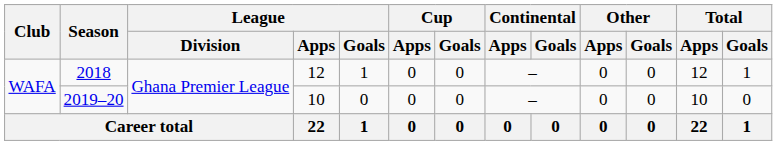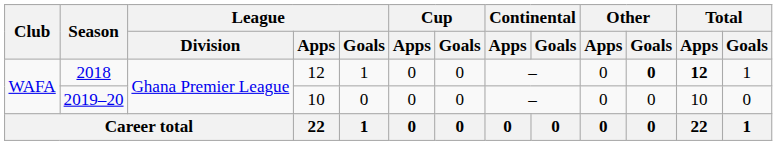2018 | Other / Goals: normal -> bold
2018 | Total / Apps: normal -> bold
